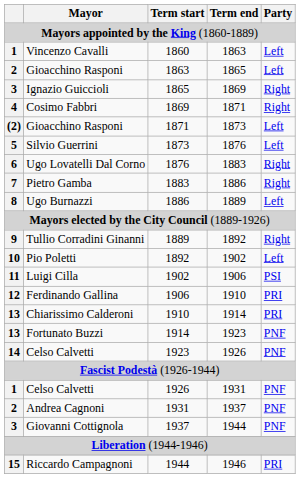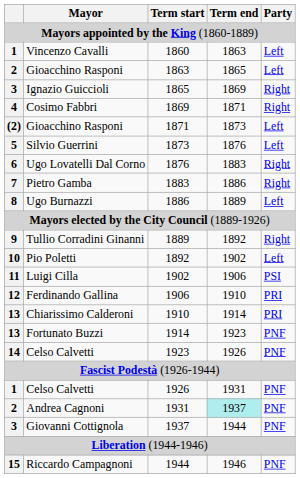Andrea Cagnoni | Term end: no background -> paleturquoise background
Riccardo Campagnoni | Party: PRI -> PNF
